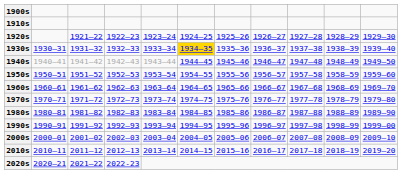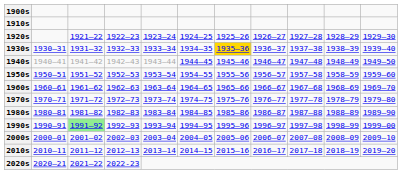1930s | column 6: gold background -> no background
1930s | column 7: no background -> gold background
1990s | column 3: no background -> lightgreen background
